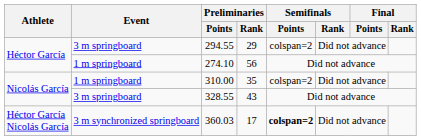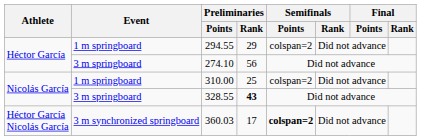294.55 | Event: 3 m springboard -> 1 m springboard
274.10 | Event: 1 m springboard -> 3 m springboard
310.00 | Preliminaries / Rank: 35 -> 25
328.55 | Preliminaries / Rank: normal -> bold
